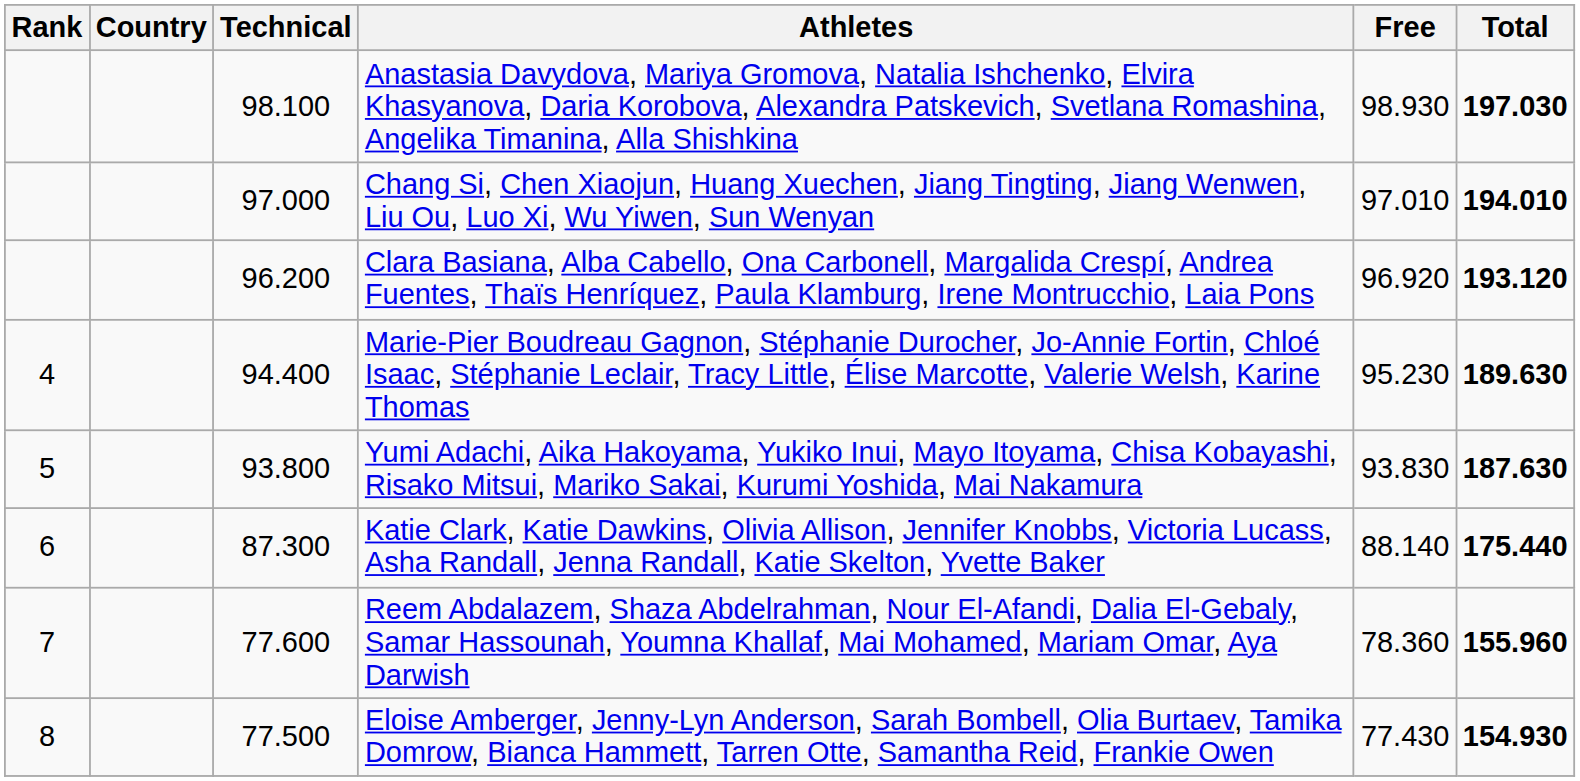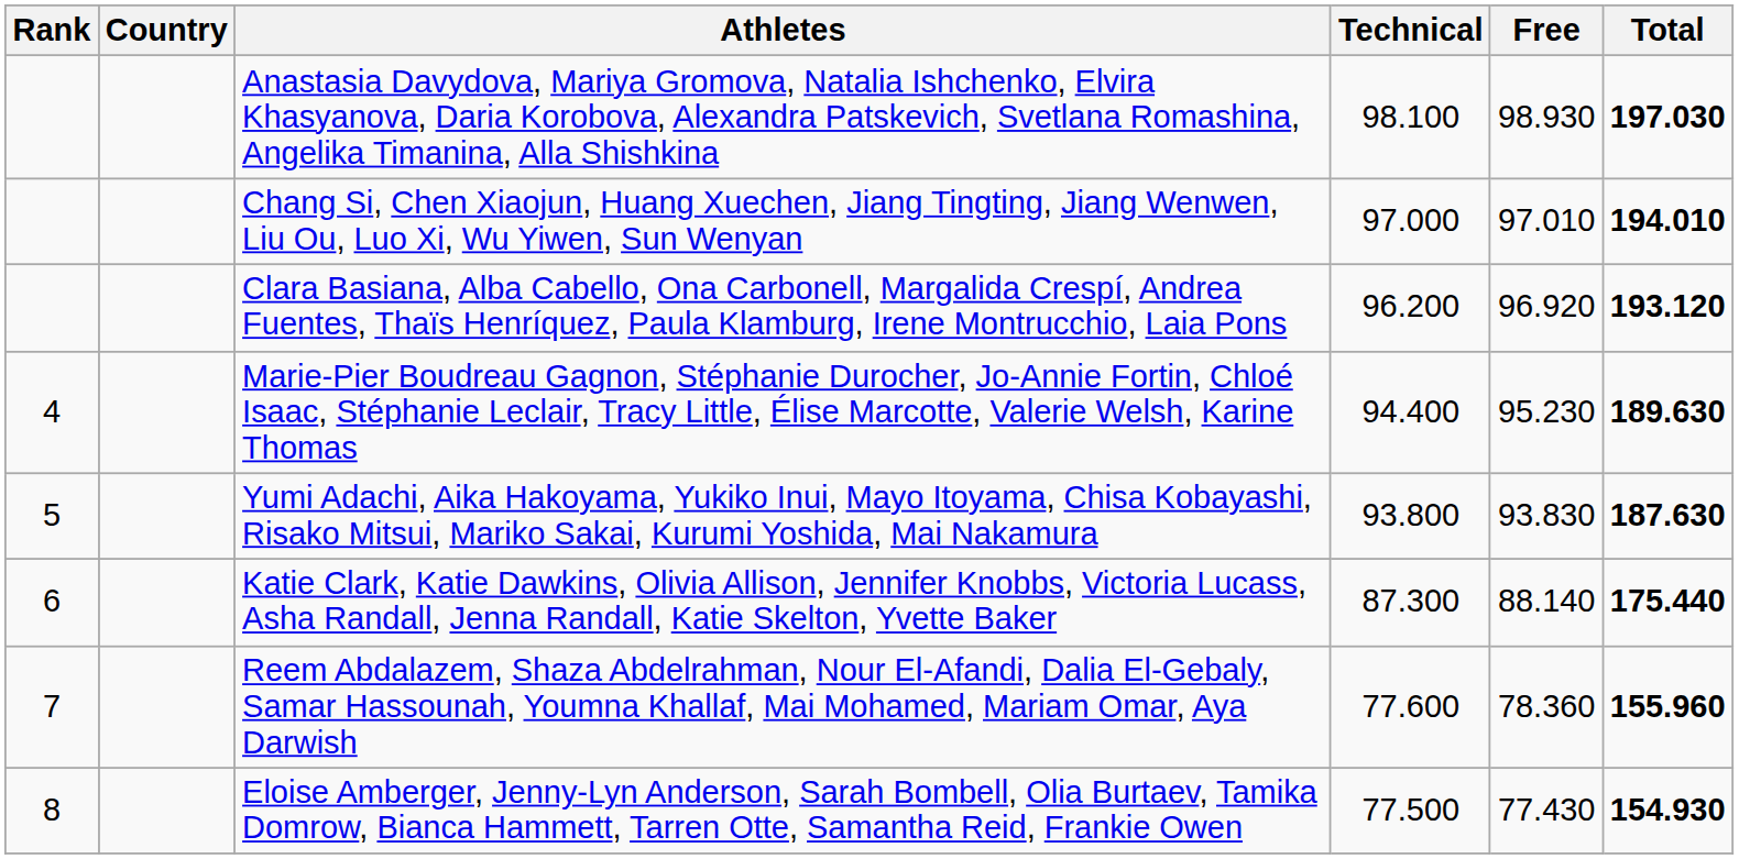columns swapped: Athletes <-> Technical
